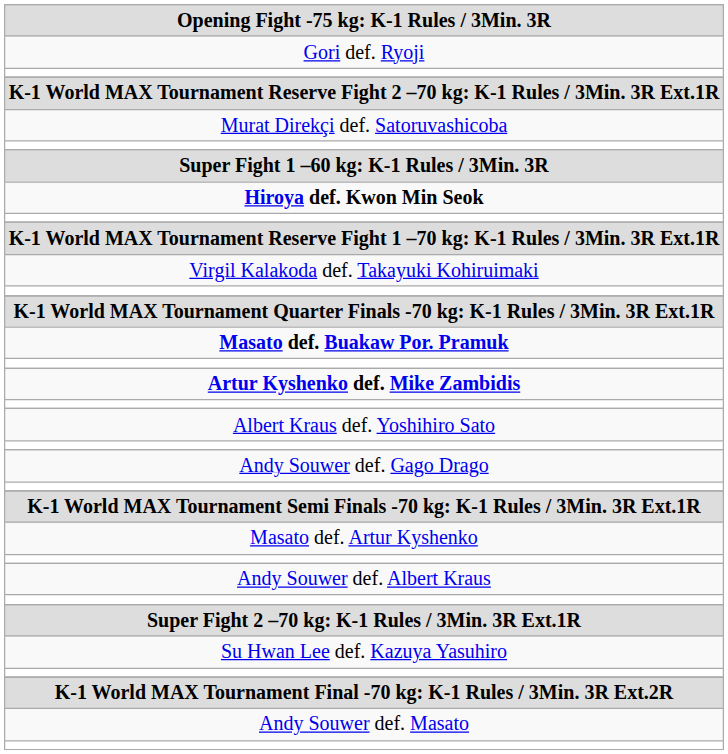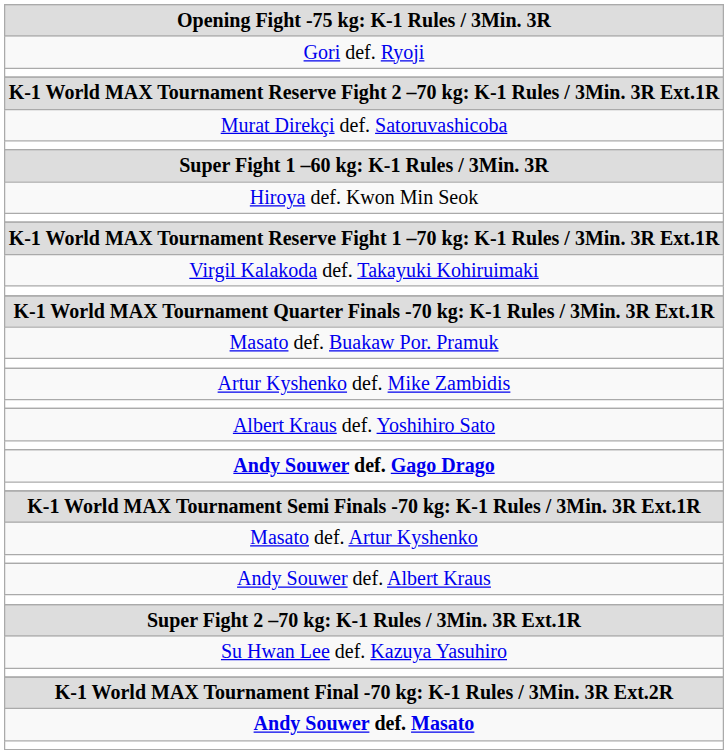Hiroya def. Kwon Min Seok | column 1: bold -> normal
Masato def. Buakaw Por. Pramuk | column 1: bold -> normal
Artur Kyshenko def. Mike Zambidis | column 1: bold -> normal
Andy Souwer def. Gago Drago | column 1: normal -> bold
Andy Souwer def. Masato | column 1: normal -> bold
